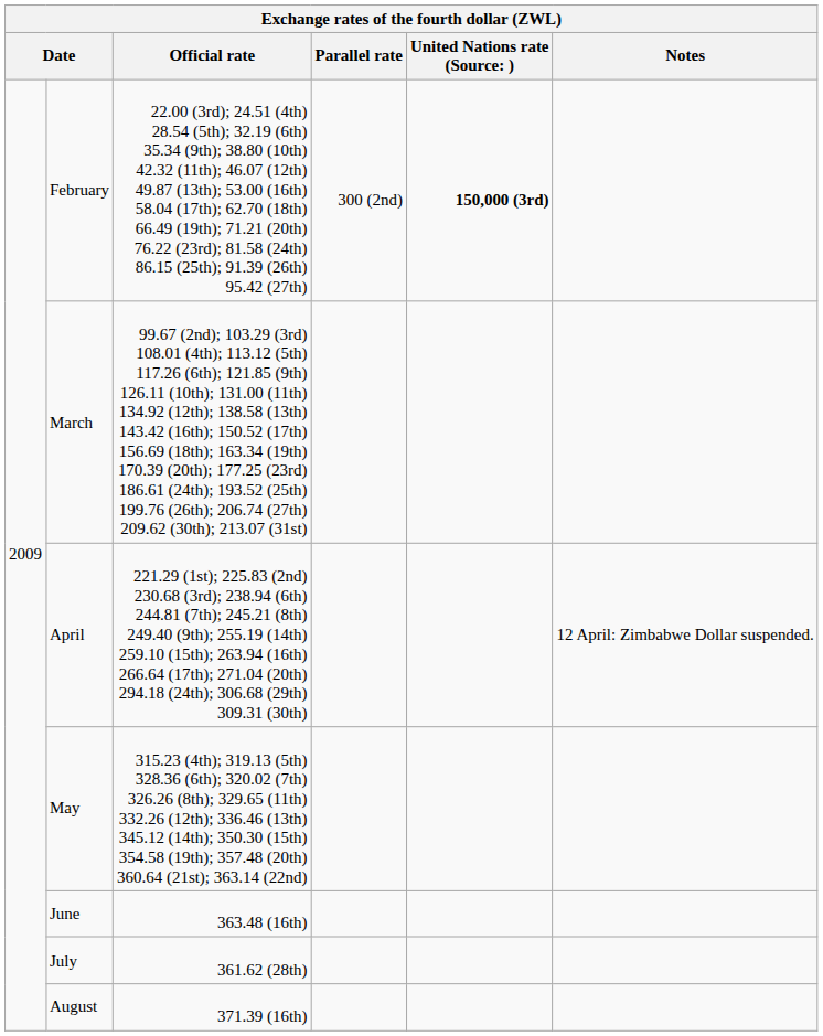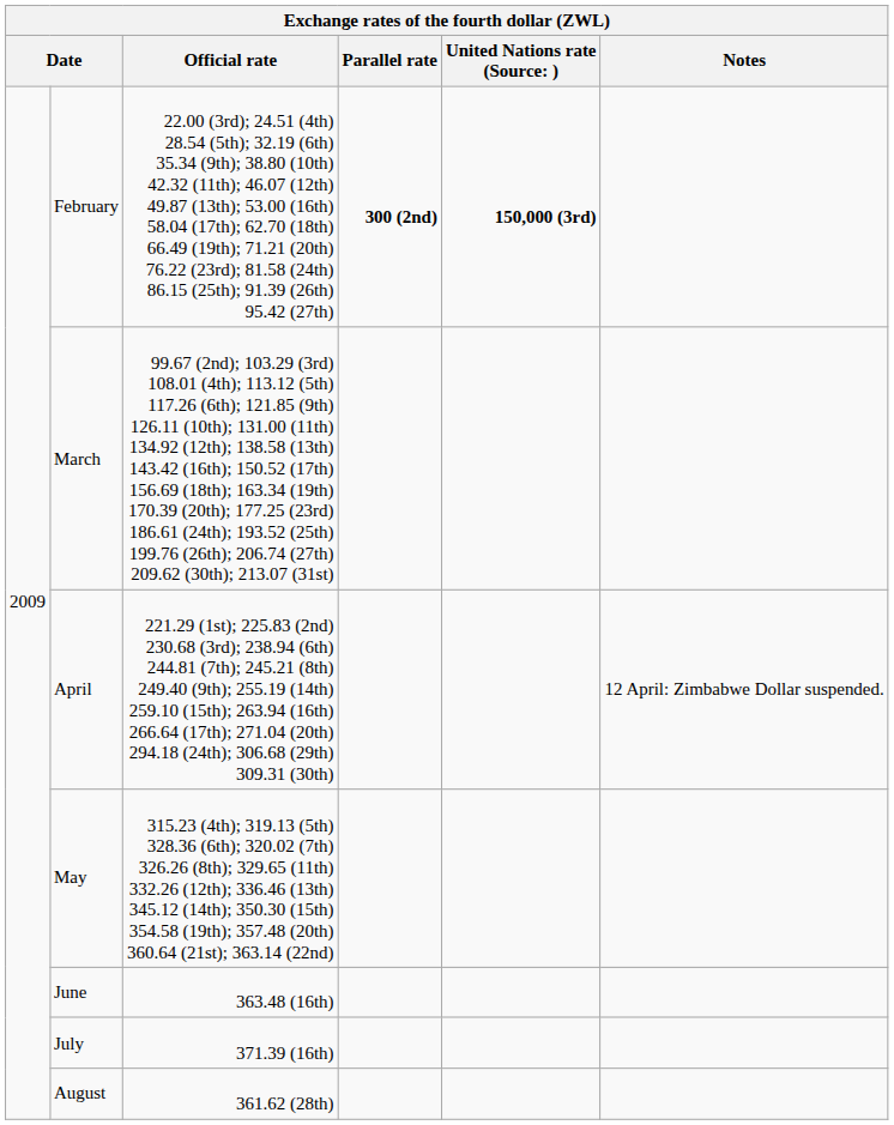February | Parallel rate: normal -> bold
July | Official rate: 361.62 (28th) -> 371.39 (16th)
August | Official rate: 371.39 (16th) -> 361.62 (28th)
